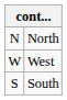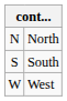rows swapped: South <-> West
